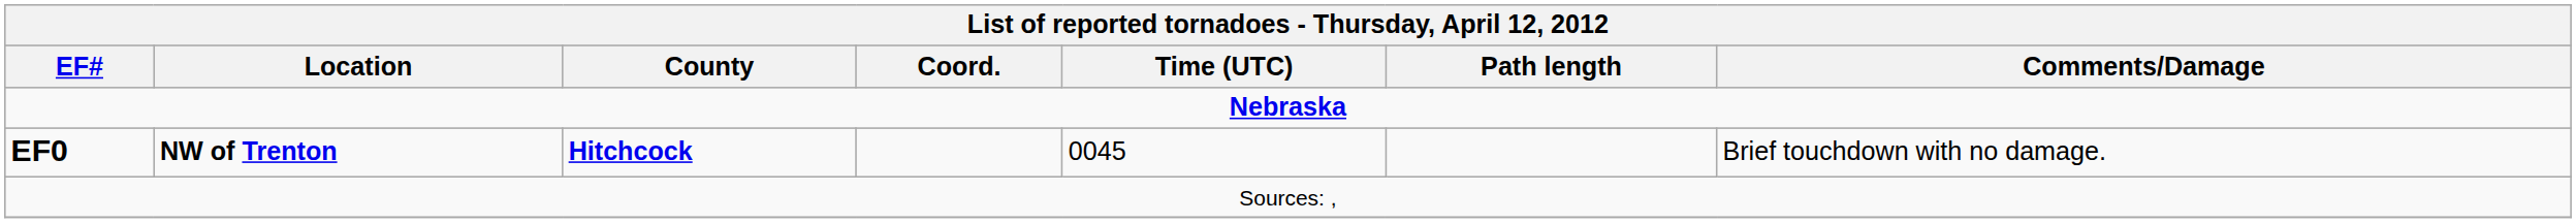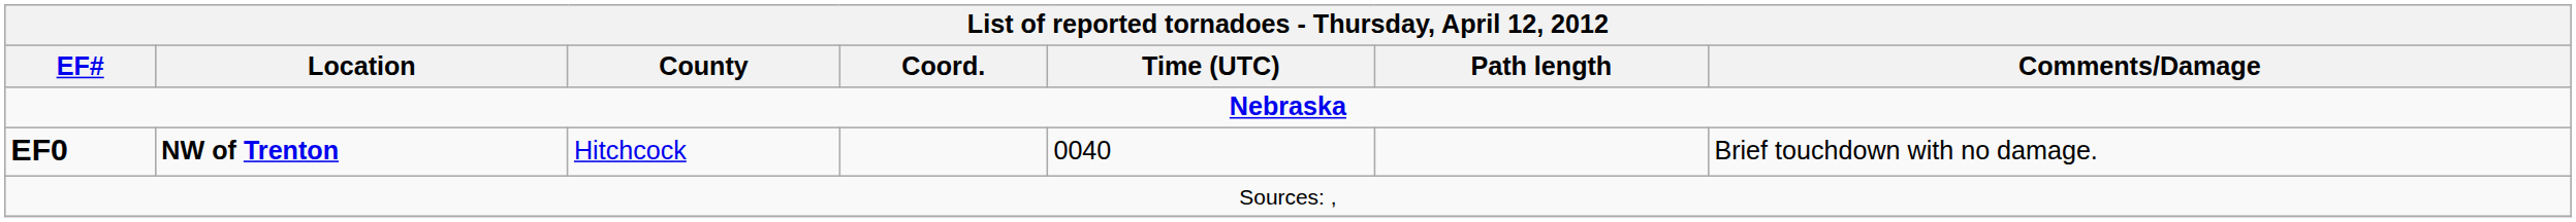EF0 | County: bold -> normal
EF0 | Time (UTC): 0045 -> 0040
